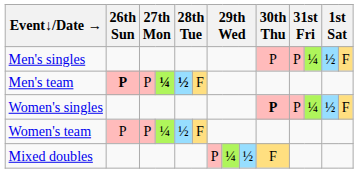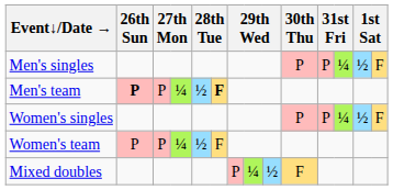Men's team | column 4: bold -> normal
Men's team | column 5: bold -> normal
Men's team | column 6: normal -> bold
Women's singles | 30th Thu: bold -> normal
